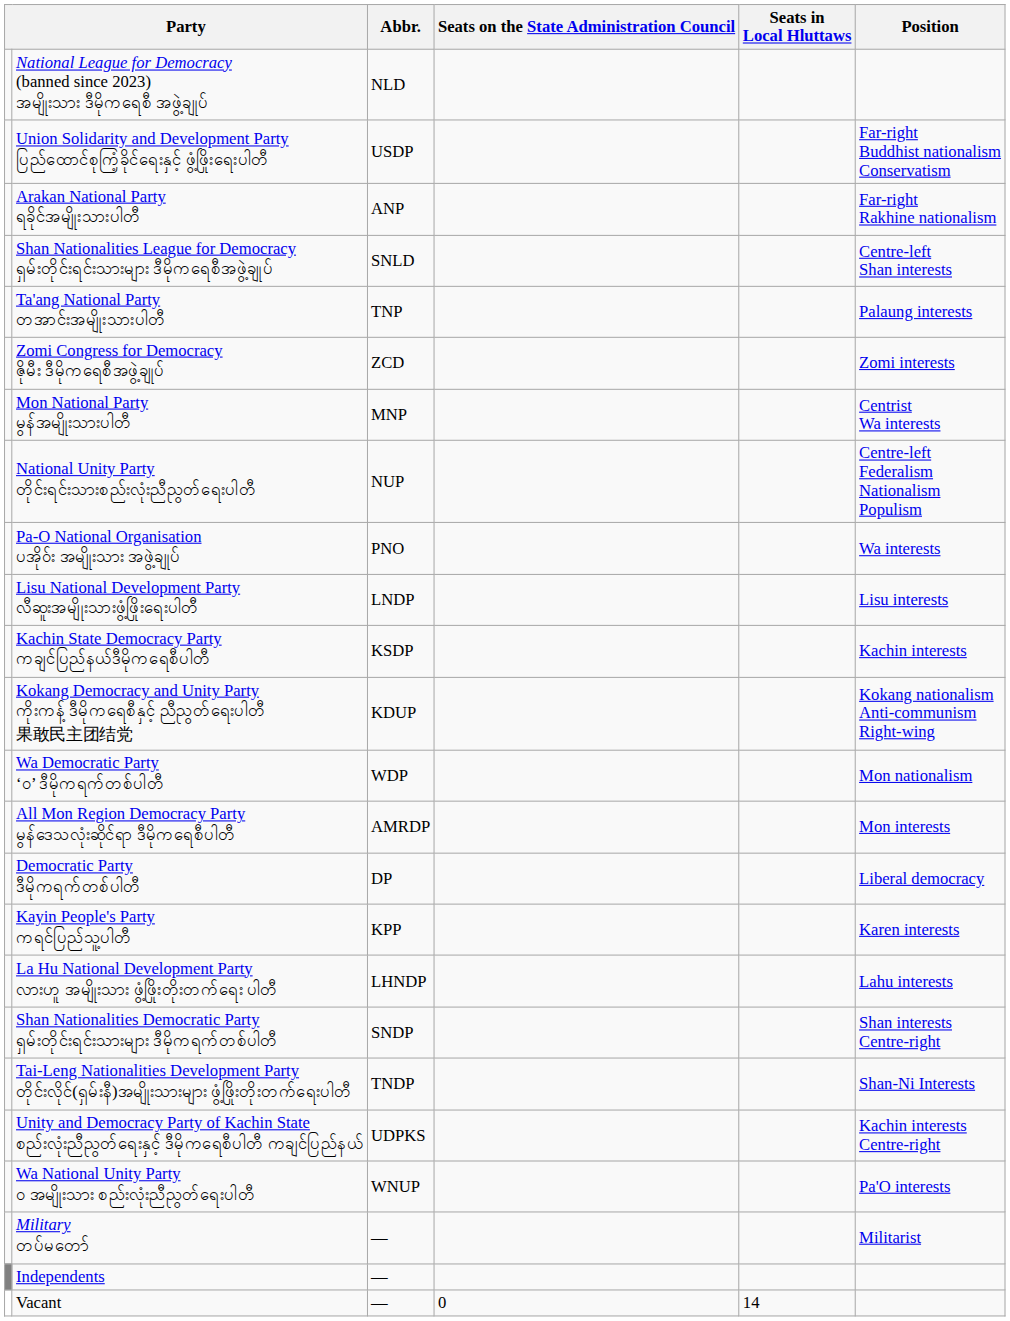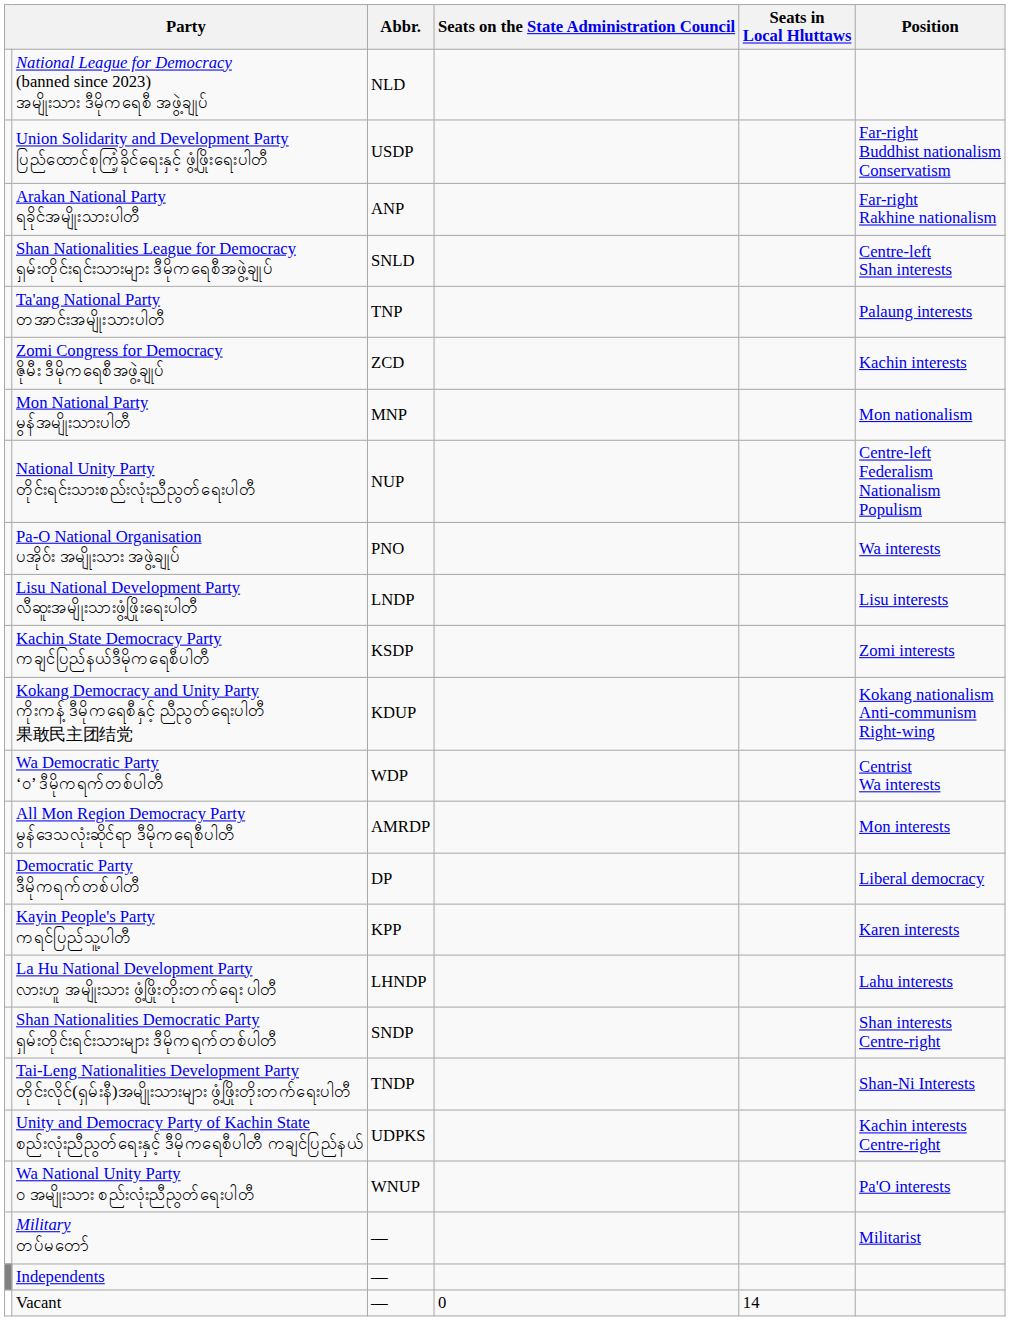Zomi Congress for Democracy ဇိုမီး ဒီမိုကရေစီအဖွဲ့ချုပ် | Position: Zomi interests -> Kachin interests
Mon National Party မွန်အမျိုးသားပါတီ | Position: Centrist Wa interests -> Mon nationalism
Kachin State Democracy Party ကချင်ပြည်နယ်ဒီမိုကရေစီပါတီ | Position: Kachin interests -> Zomi interests
Wa Democratic Party ‘ဝ’ ဒီမိုကရက်တစ်ပါတီ | Position: Mon nationalism -> Centrist Wa interests
